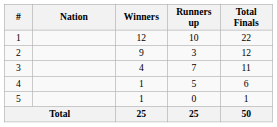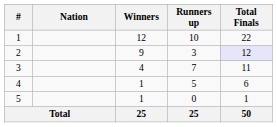2 | Total Finals: no background -> lavender background
